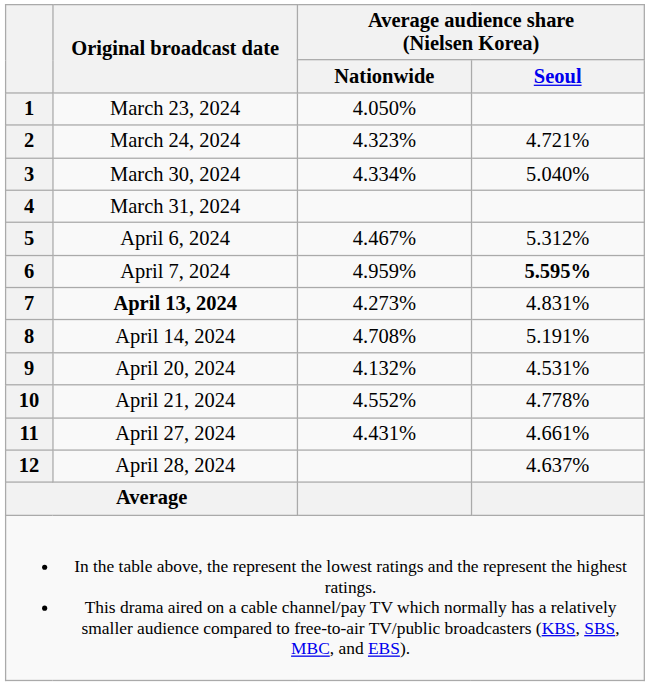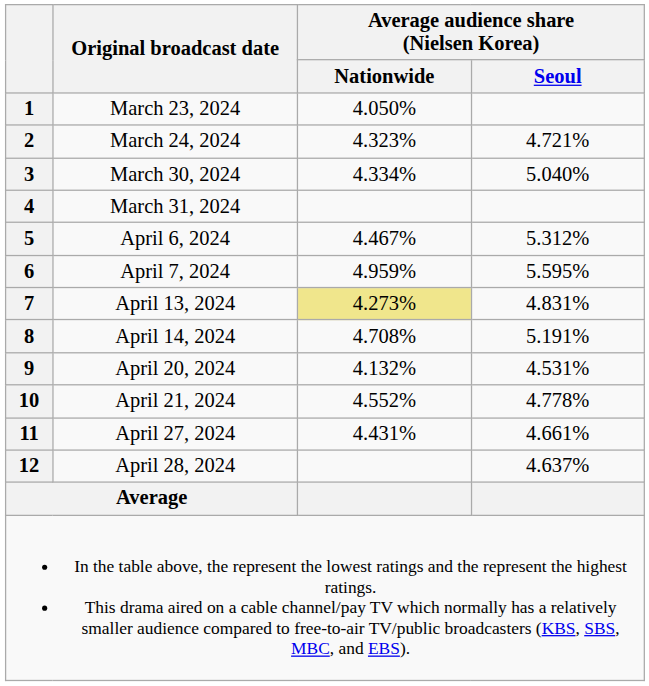6 | Average audience share (Nielsen Korea) / Seoul: bold -> normal
7 | Original broadcast date: bold -> normal
7 | Average audience share (Nielsen Korea) / Nationwide: no background -> khaki background
